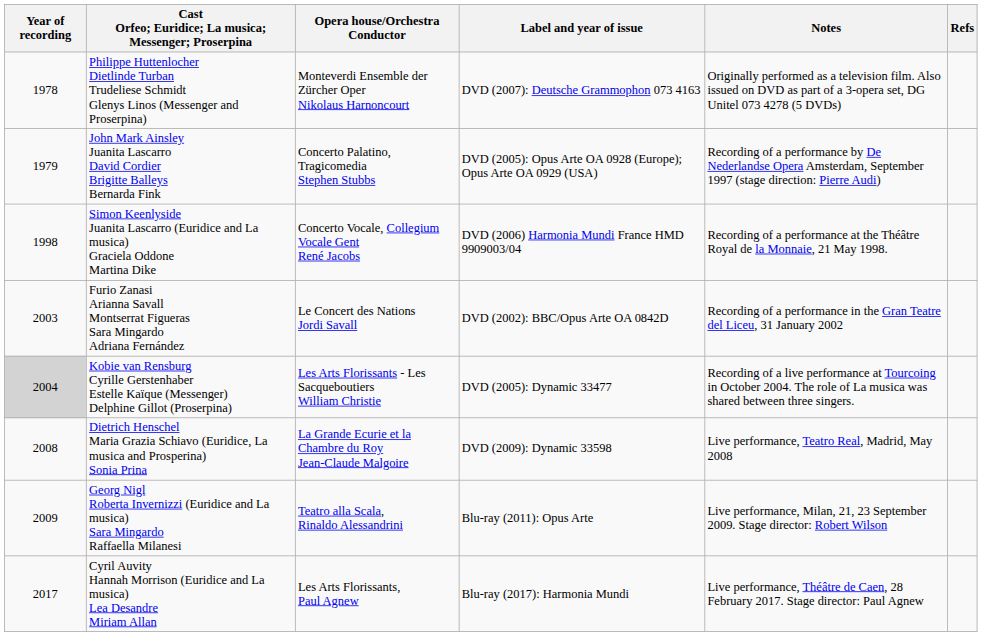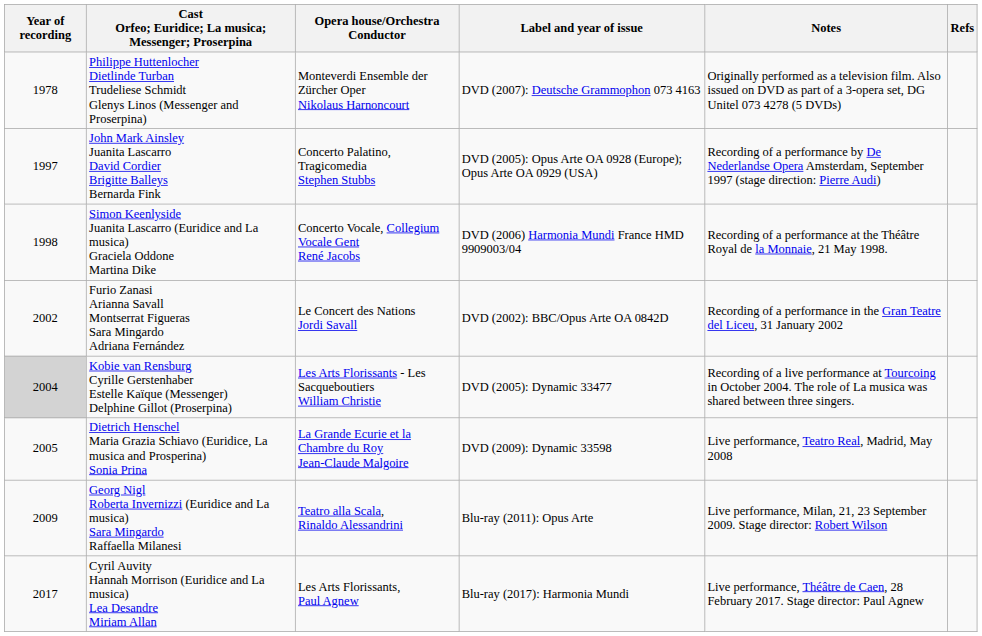row 3 | Year of recording: 1979 -> 1997
row 5 | Year of recording: 2003 -> 2002
row 7 | Year of recording: 2008 -> 2005
